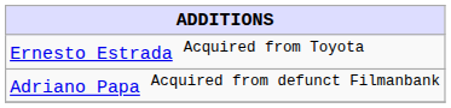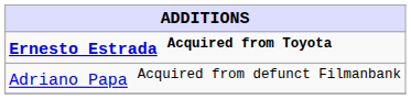row 2 | column 1: normal -> bold
